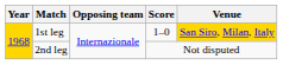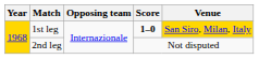1st leg | Score: normal -> bold
